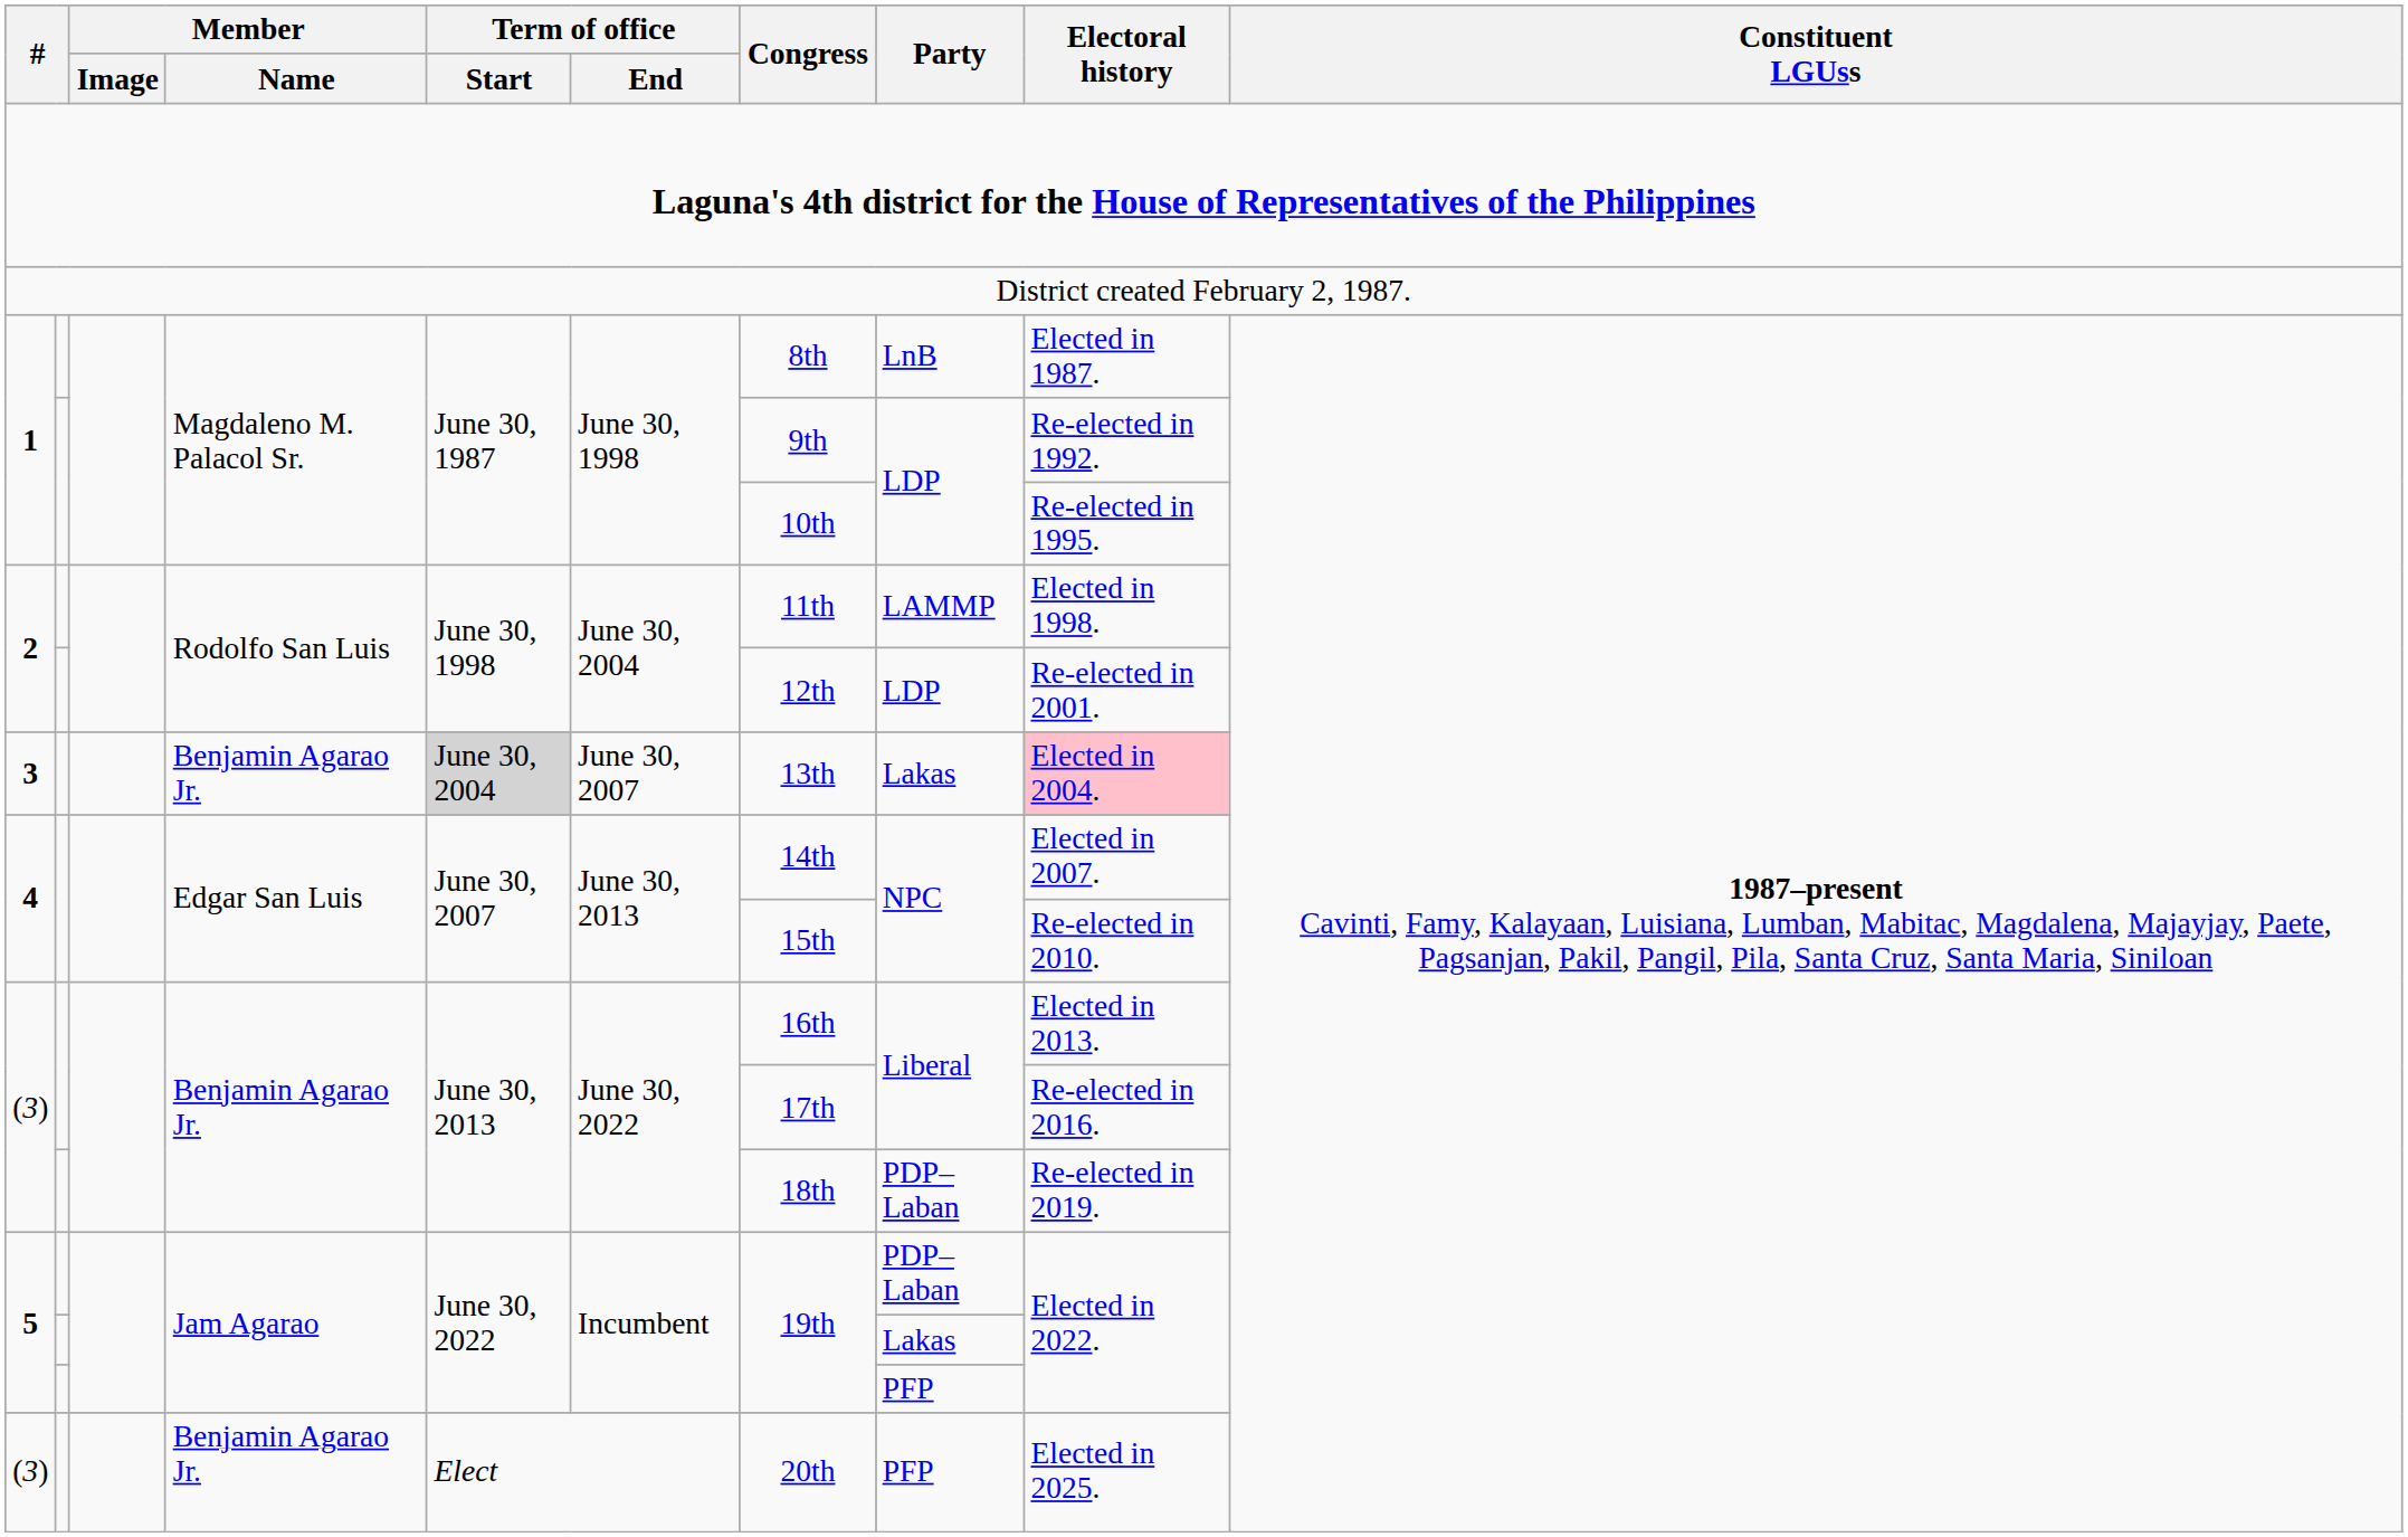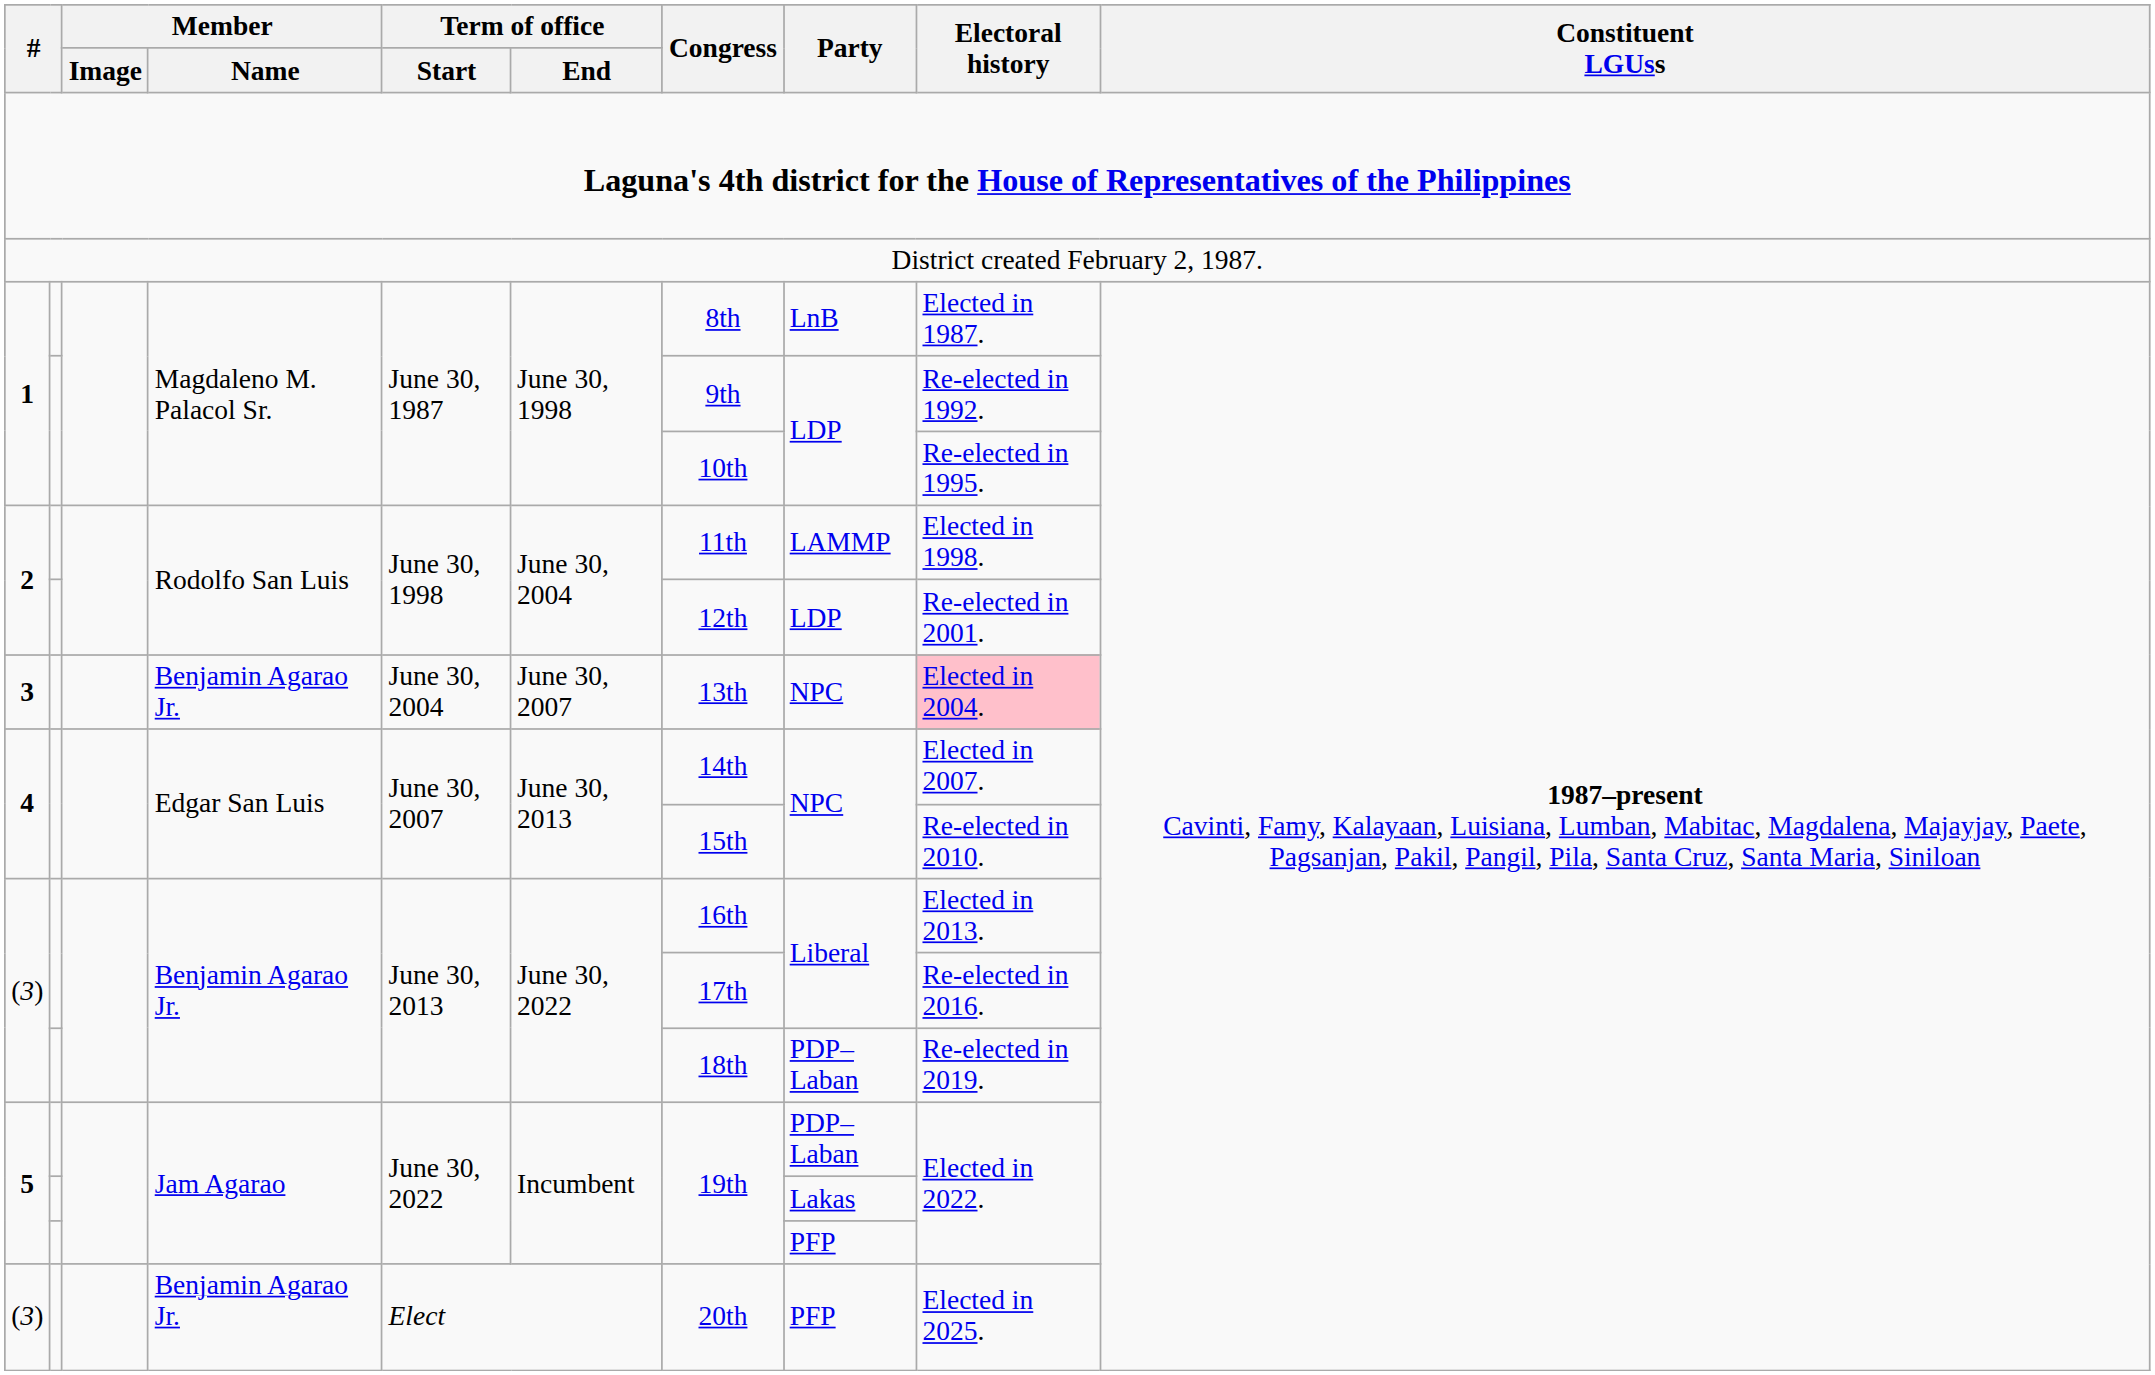3 | Term of office / Start: lightgrey background -> no background
3 | Party: Lakas -> NPC
